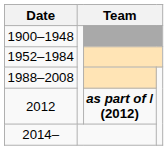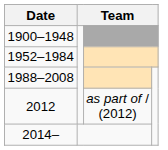2012 | column 3: bold -> normal
